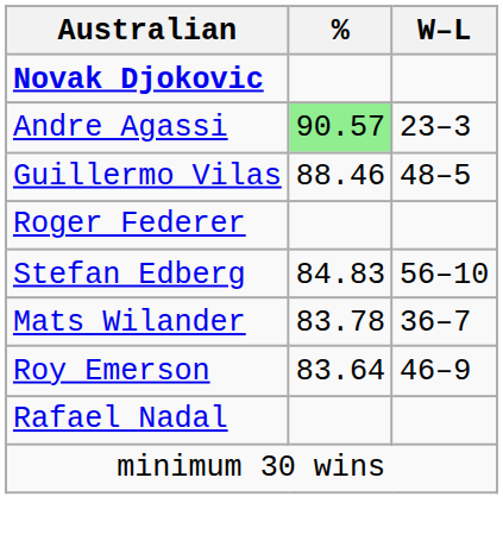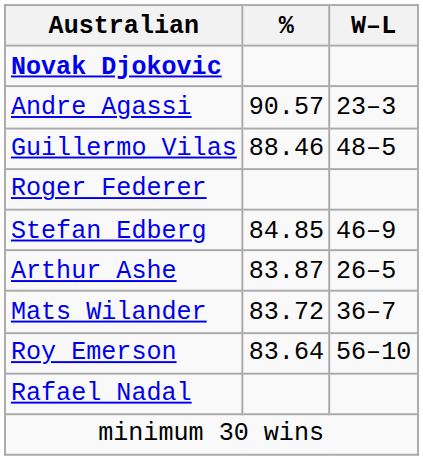Andre Agassi | %: lightgreen background -> no background
Stefan Edberg | %: 84.83 -> 84.85
Stefan Edberg | W–L: 56–10 -> 46–9
+ row: Arthur Ashe | 83.87 | 26–5
Mats Wilander | %: 83.78 -> 83.72
Roy Emerson | W–L: 46–9 -> 56–10
